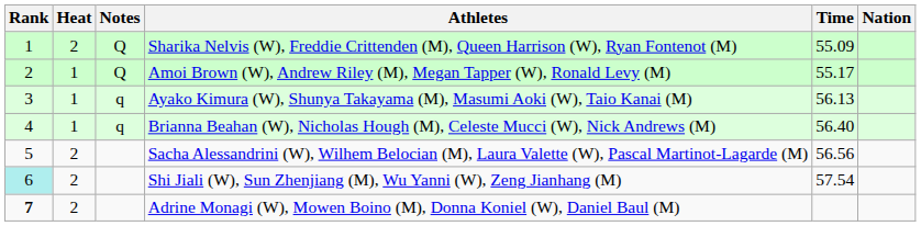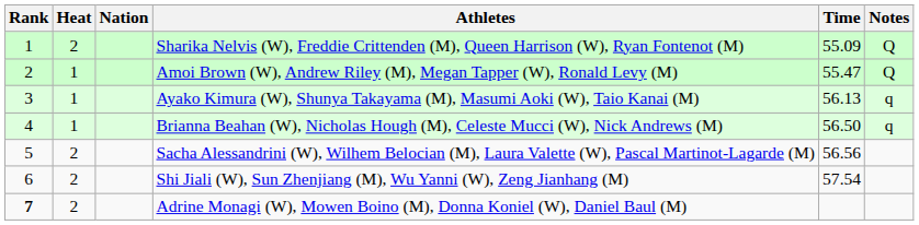columns swapped: Nation <-> Notes
row 3 | Time: 55.17 -> 55.47
row 5 | Time: 56.40 -> 56.50
row 7 | Rank: paleturquoise background -> no background
